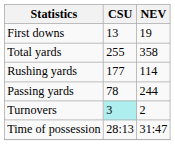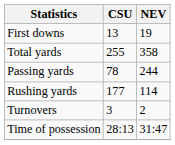rows swapped: Rushing yards <-> Passing yards
Turnovers | CSU: paleturquoise background -> no background
